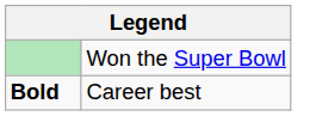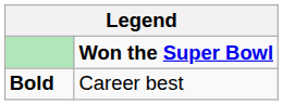row 2 | column 2: normal -> bold
